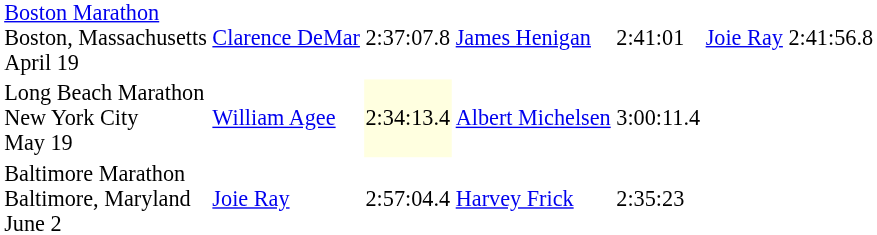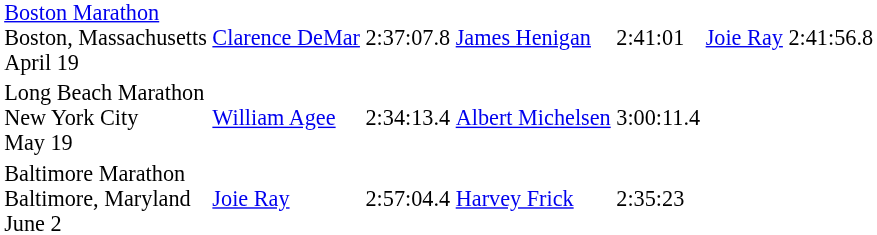Long Beach Marathon New York City May 19 | column 3: lightyellow background -> no background
